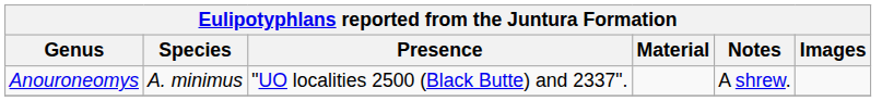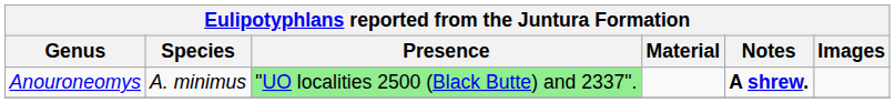Anouroneomys | Presence: no background -> lightgreen background
Anouroneomys | Notes: normal -> bold
